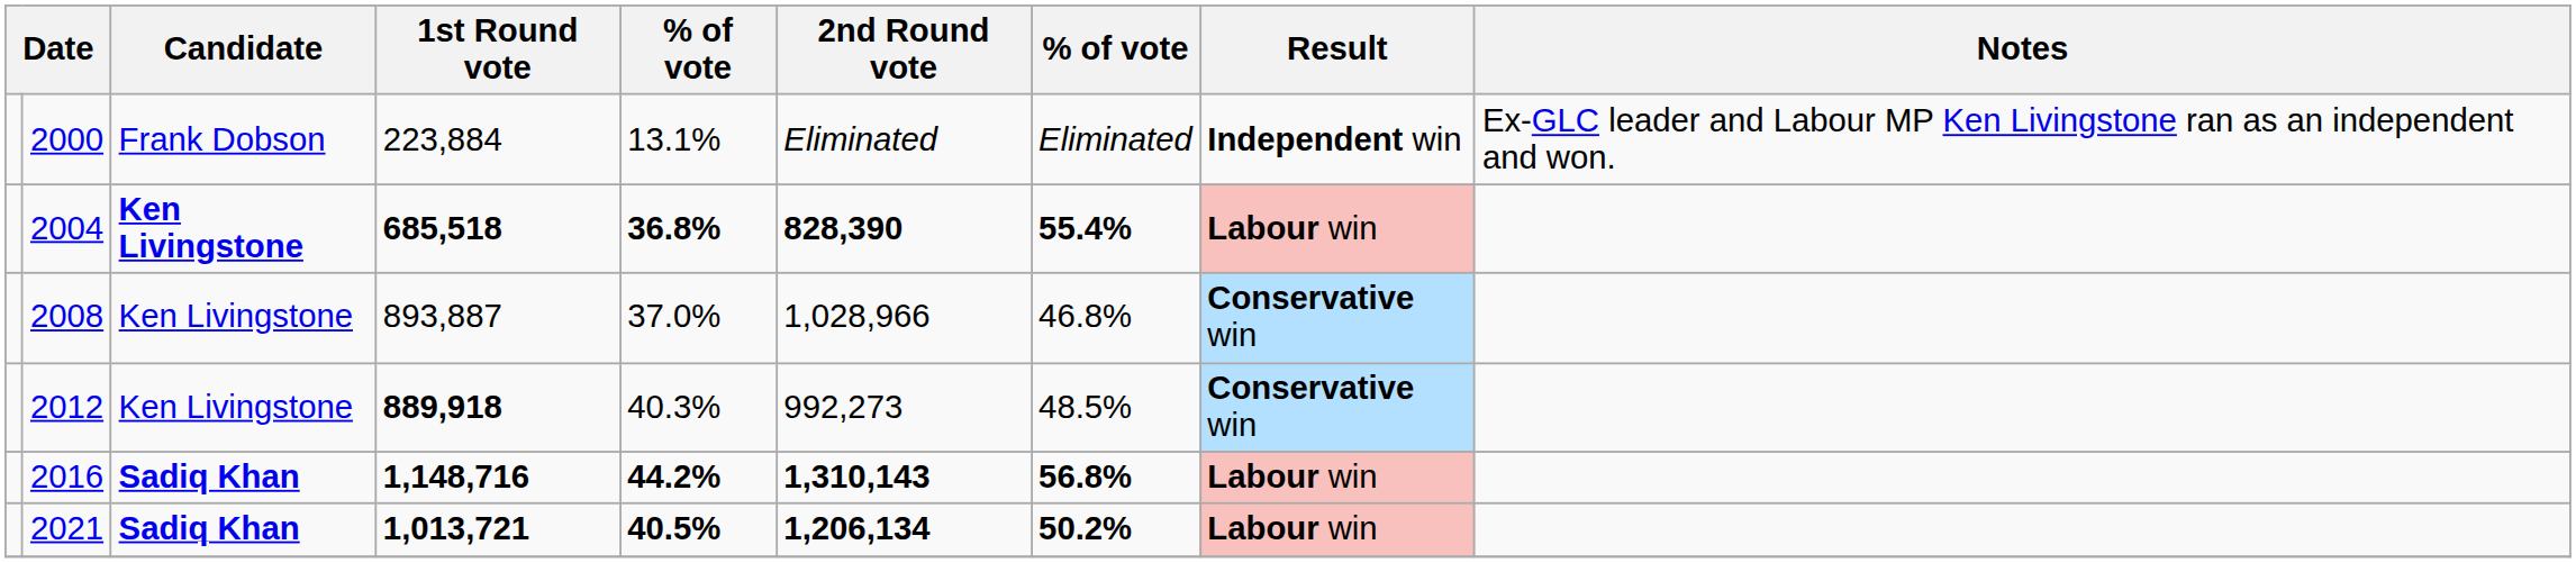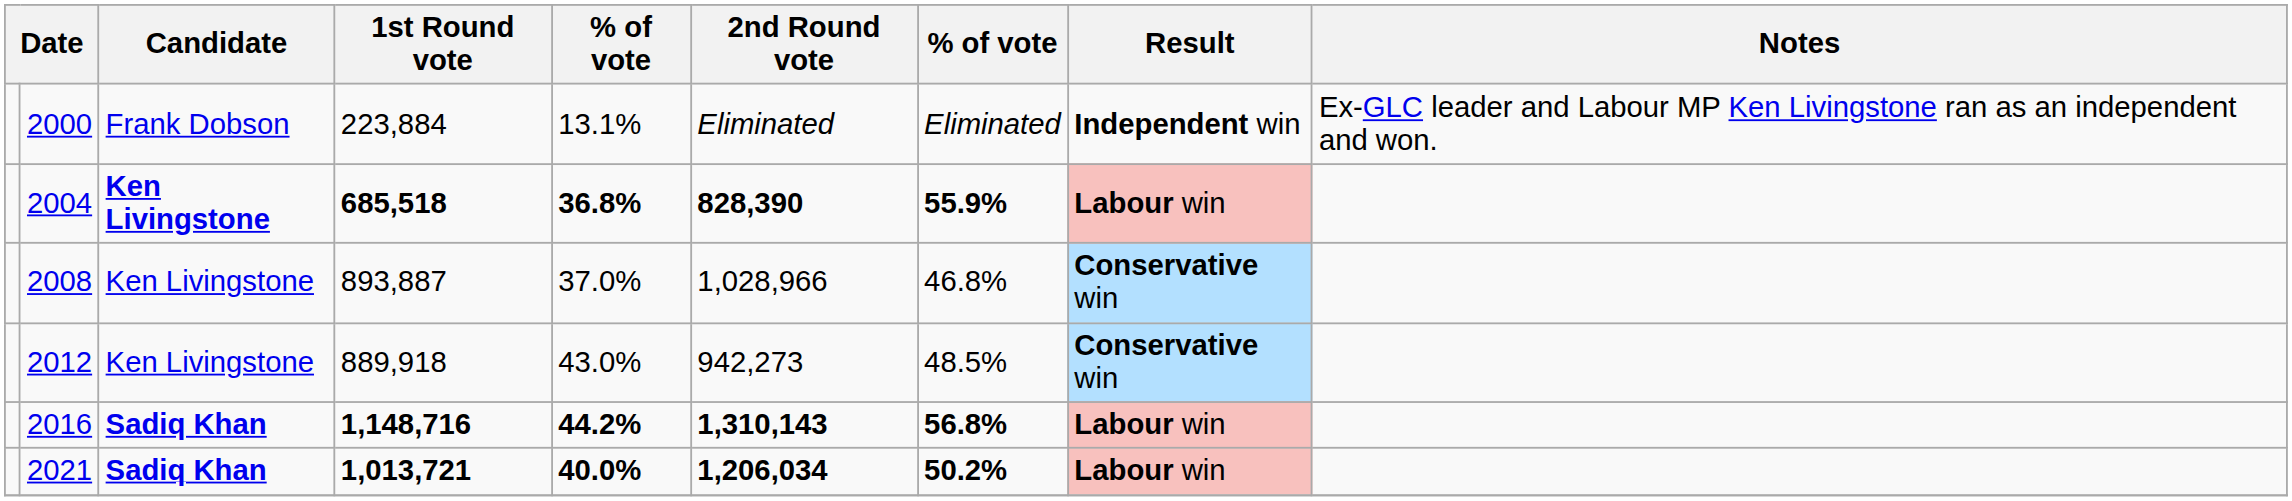2004 | column 7: 55.4% -> 55.9%
2012 | 1st Round vote: bold -> normal
2012 | column 5: 40.3% -> 43.0%
2012 | 2nd Round vote: 992,273 -> 942,273
2021 | column 5: 40.5% -> 40.0%
2021 | 2nd Round vote: 1,206,134 -> 1,206,034
